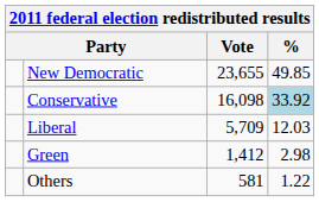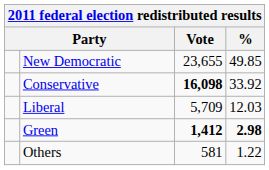Conservative | Vote: normal -> bold
Conservative | %: lightblue background -> no background
Green | Vote: normal -> bold
Green | %: normal -> bold
